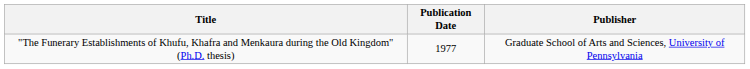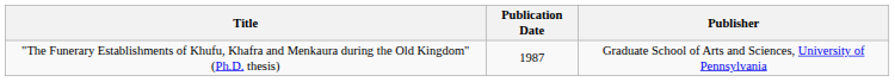row 2 | Publication Date: 1977 -> 1987
